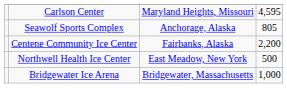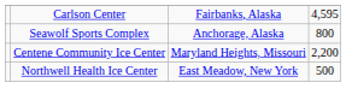Carlson Center | column 3: Maryland Heights, Missouri -> Fairbanks, Alaska
Seawolf Sports Complex | column 4: 805 -> 800
Centene Community Ice Center | column 3: Fairbanks, Alaska -> Maryland Heights, Missouri
- row: Bridgewater Ice Arena | Bridgewater, Massachusetts | 1,000
